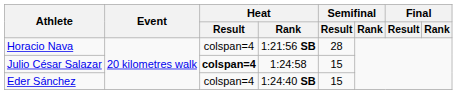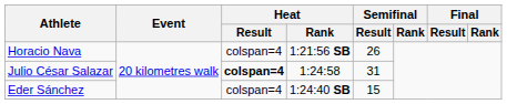Horacio Nava | Semifinal / Result: 28 -> 26
Julio César Salazar | Semifinal / Result: 15 -> 31
